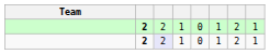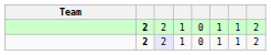row 2 | column 7: 2 -> 1
row 2 | column 8: 1 -> 2
row 3 | column 7: 2 -> 1
row 3 | column 8: 1 -> 2
